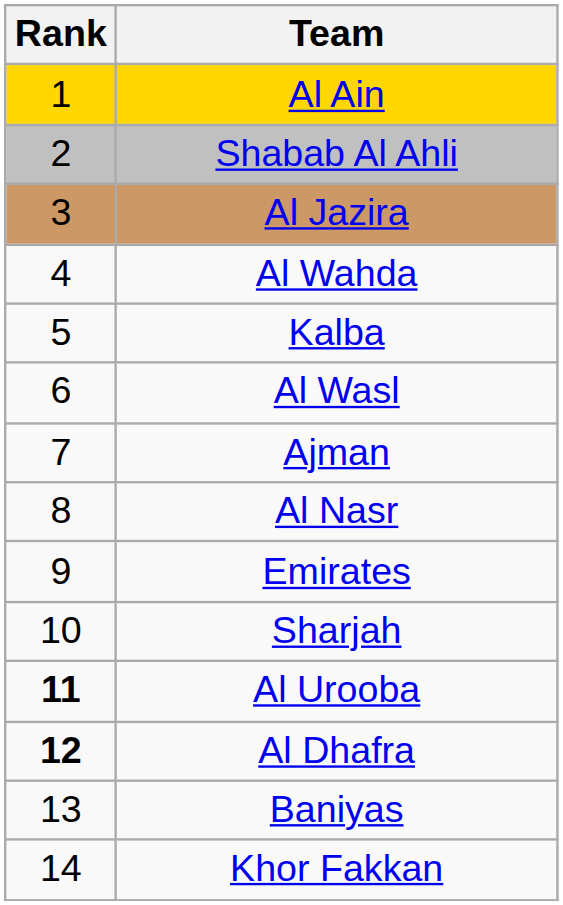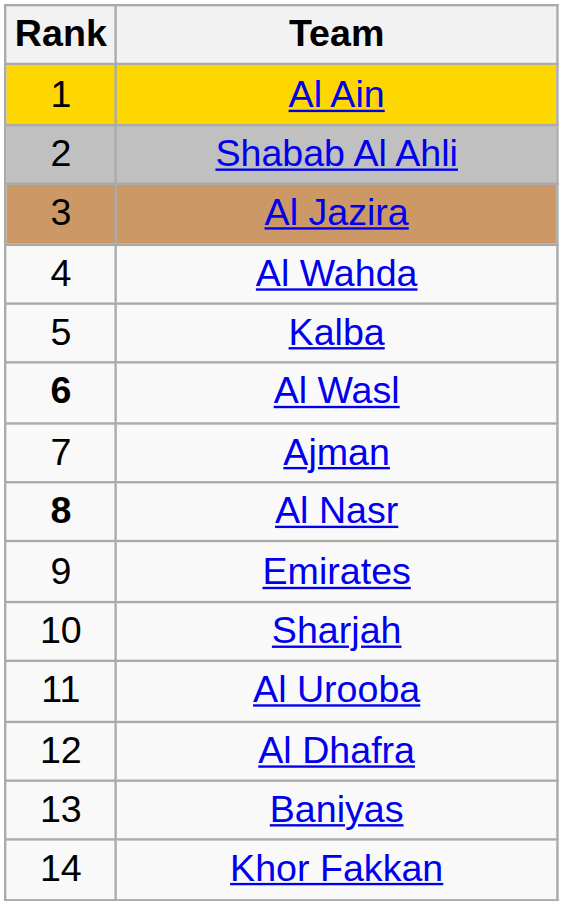Al Wasl | Rank: normal -> bold
Al Nasr | Rank: normal -> bold
Al Urooba | Rank: bold -> normal
Al Dhafra | Rank: bold -> normal
